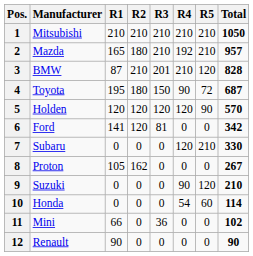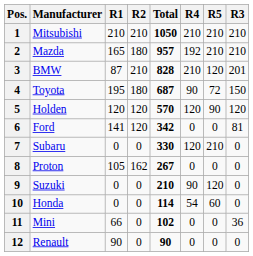columns swapped: R3 <-> Total
